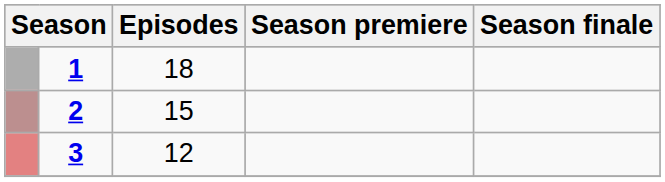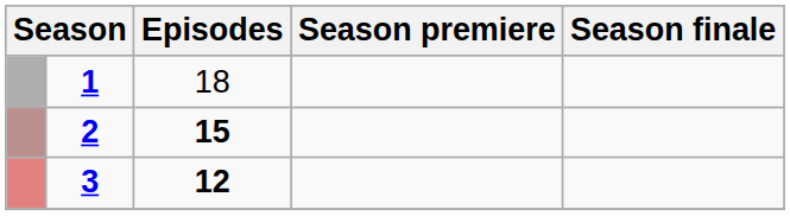2 | Episodes: normal -> bold
3 | Episodes: normal -> bold
